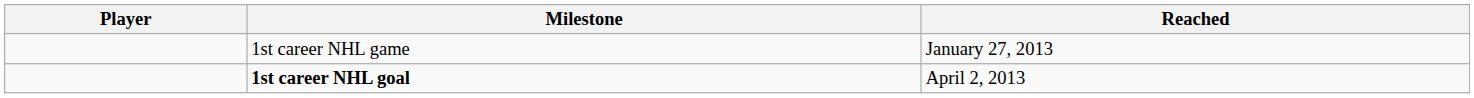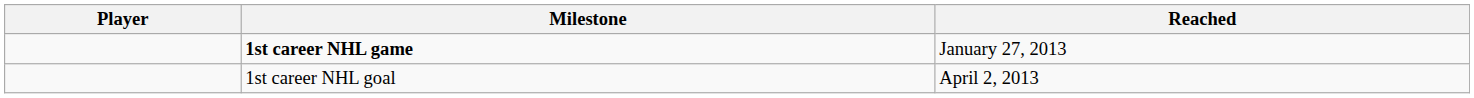row 2 | Milestone: normal -> bold
row 3 | Milestone: bold -> normal
